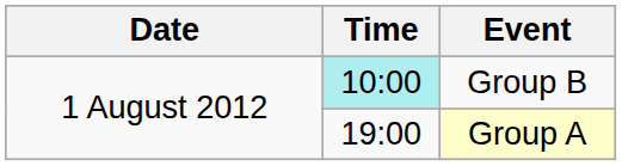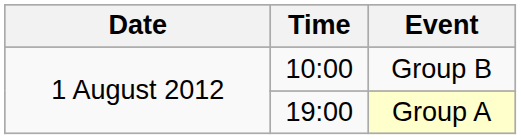Group B | Time: paleturquoise background -> no background
